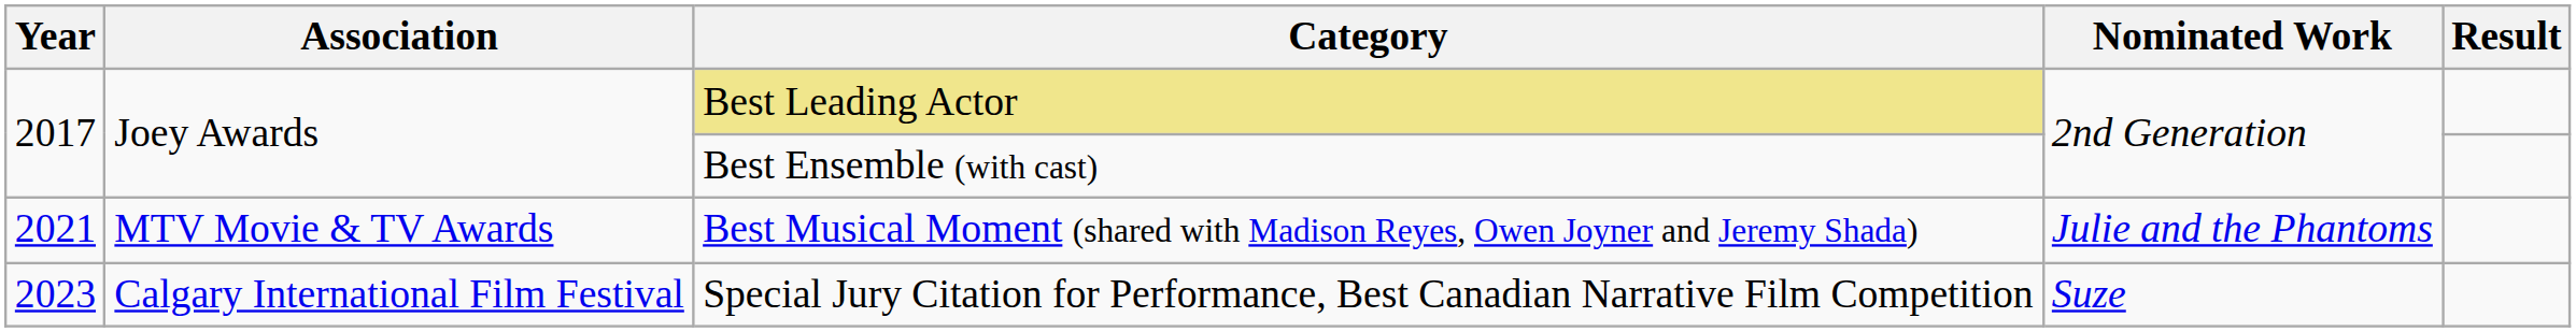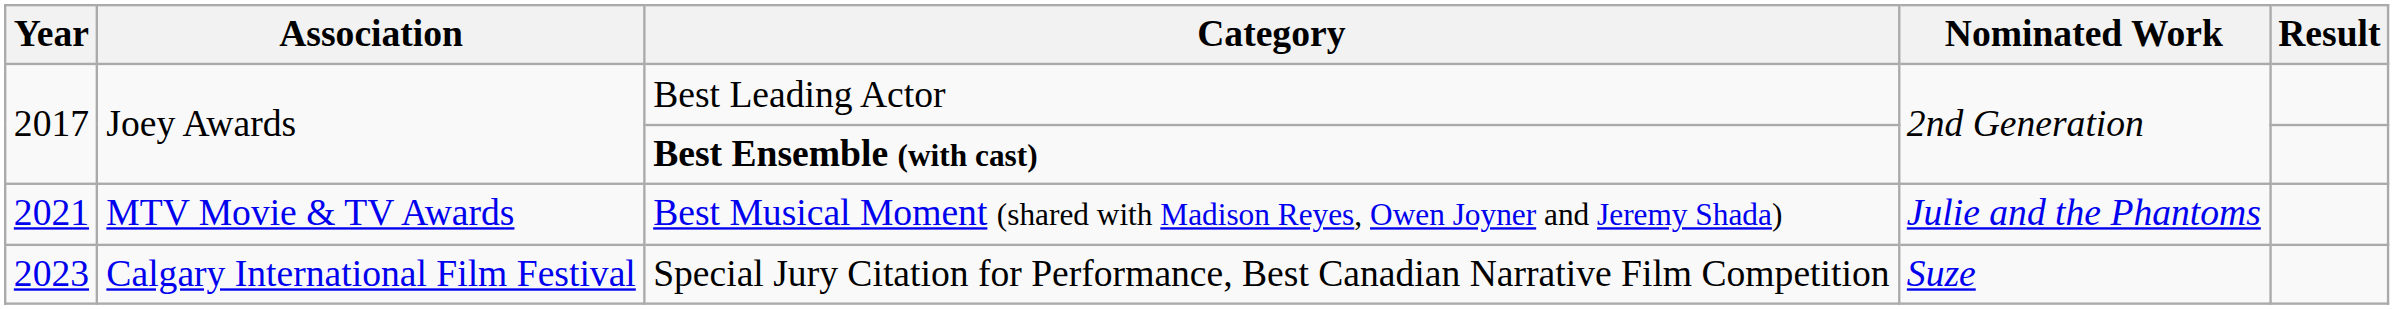Best Leading Actor | Category: khaki background -> no background
Best Ensemble (with cast) | Category: normal -> bold
